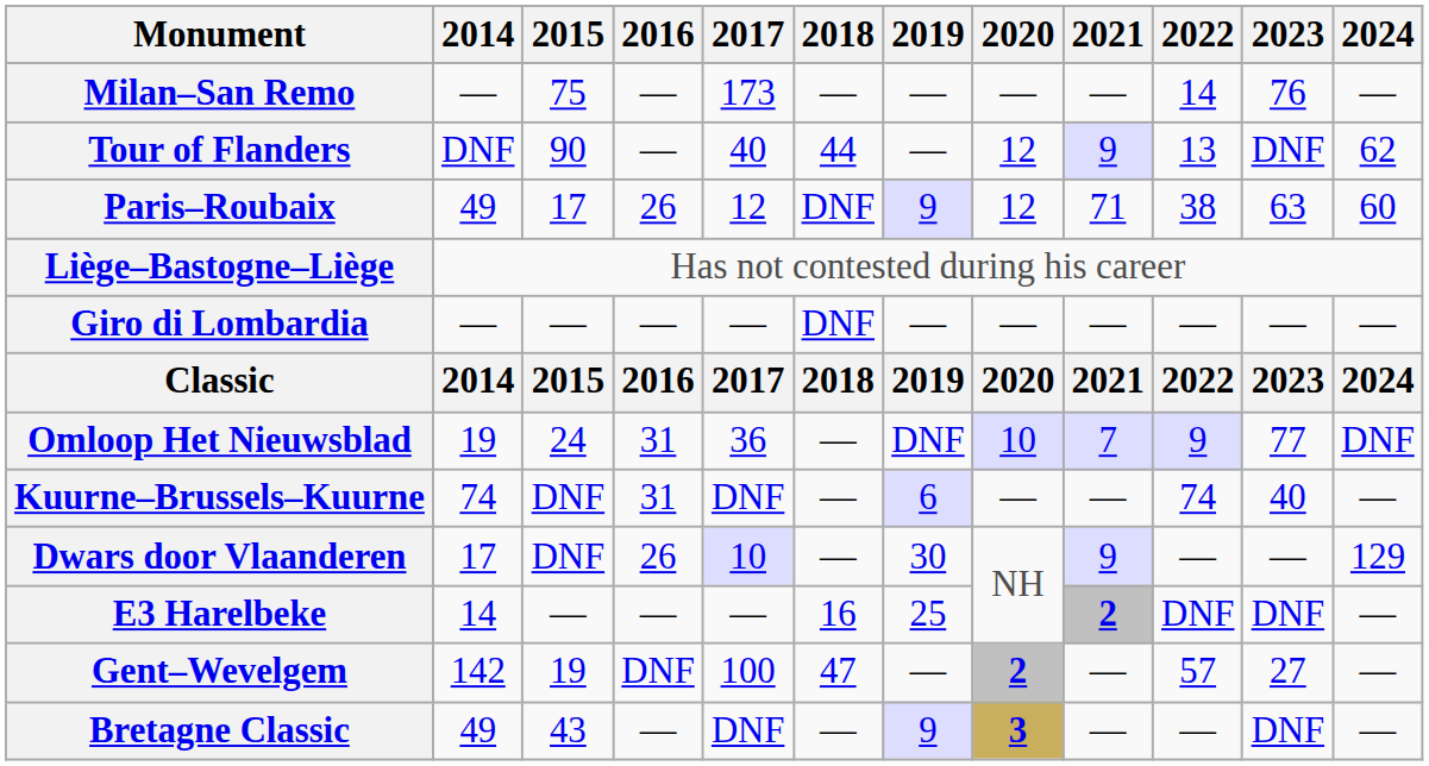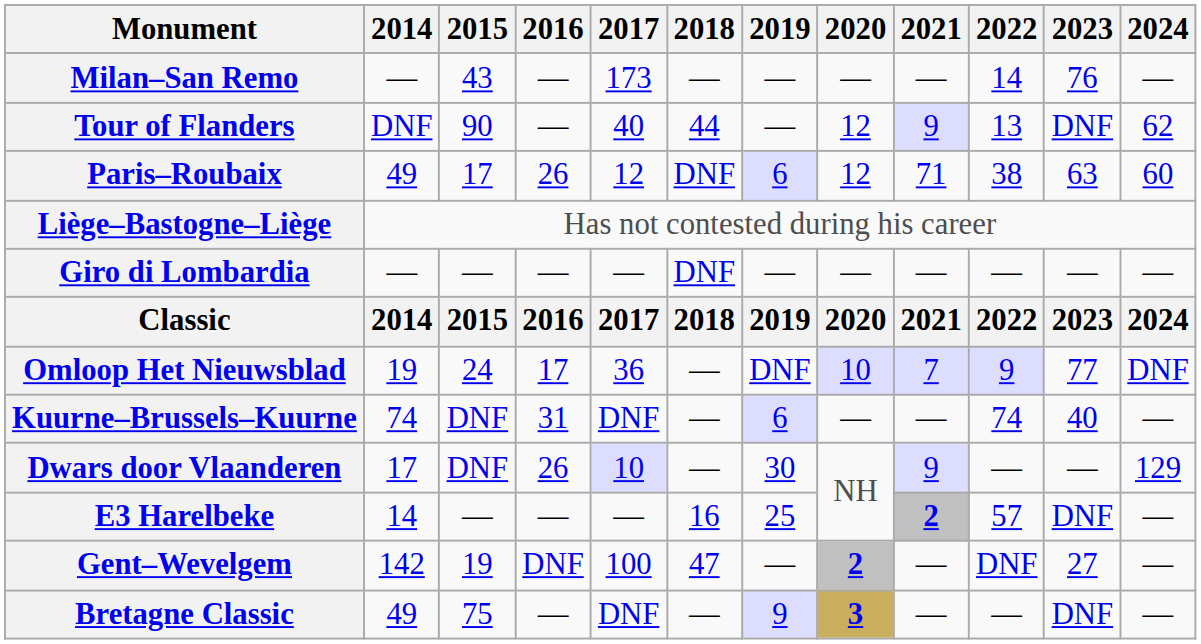Milan–San Remo | 2015: 75 -> 43
Paris–Roubaix | 2019: 9 -> 6
Omloop Het Nieuwsblad | 2016: 31 -> 17
E3 Harelbeke | 2022: DNF -> 57
Gent–Wevelgem | 2022: 57 -> DNF
Bretagne Classic | 2015: 43 -> 75
